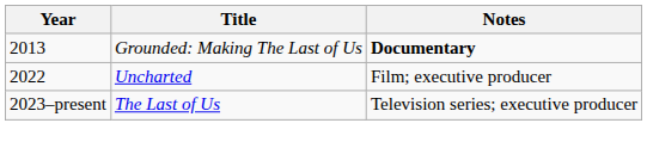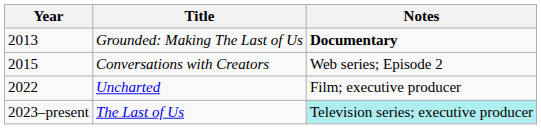+ row: 2015 | Conversations with Creators | Web series; Episode 2
The Last of Us | Notes: no background -> paleturquoise background
